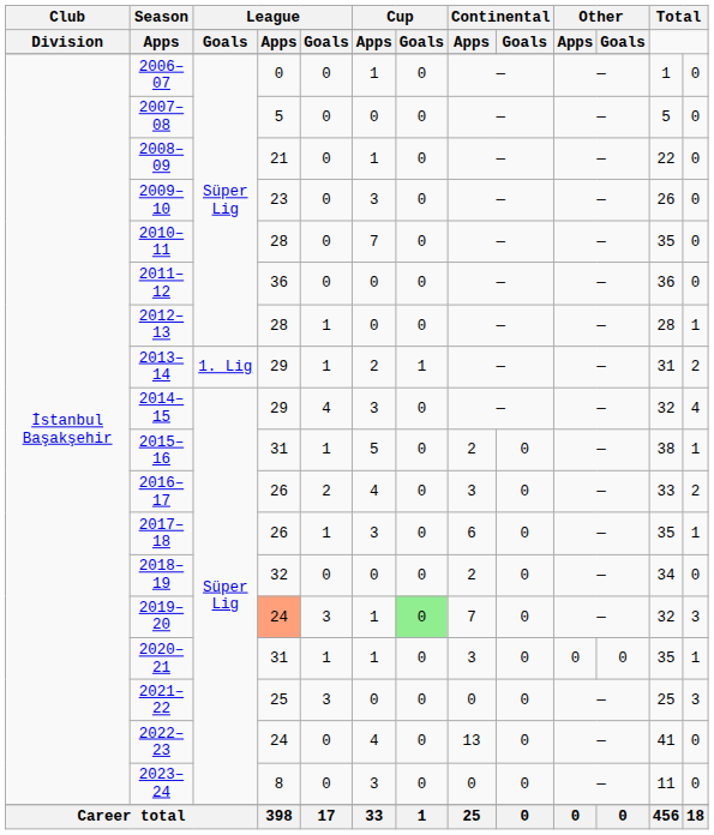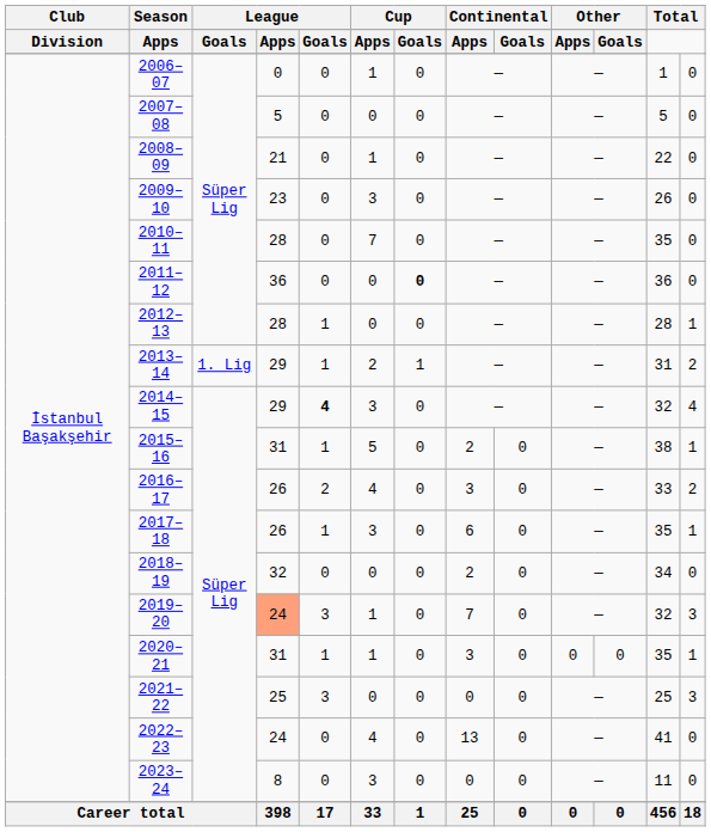2011–12 | column 7: normal -> bold
2014–15 | column 5: normal -> bold
2019–20 | column 7: lightgreen background -> no background
